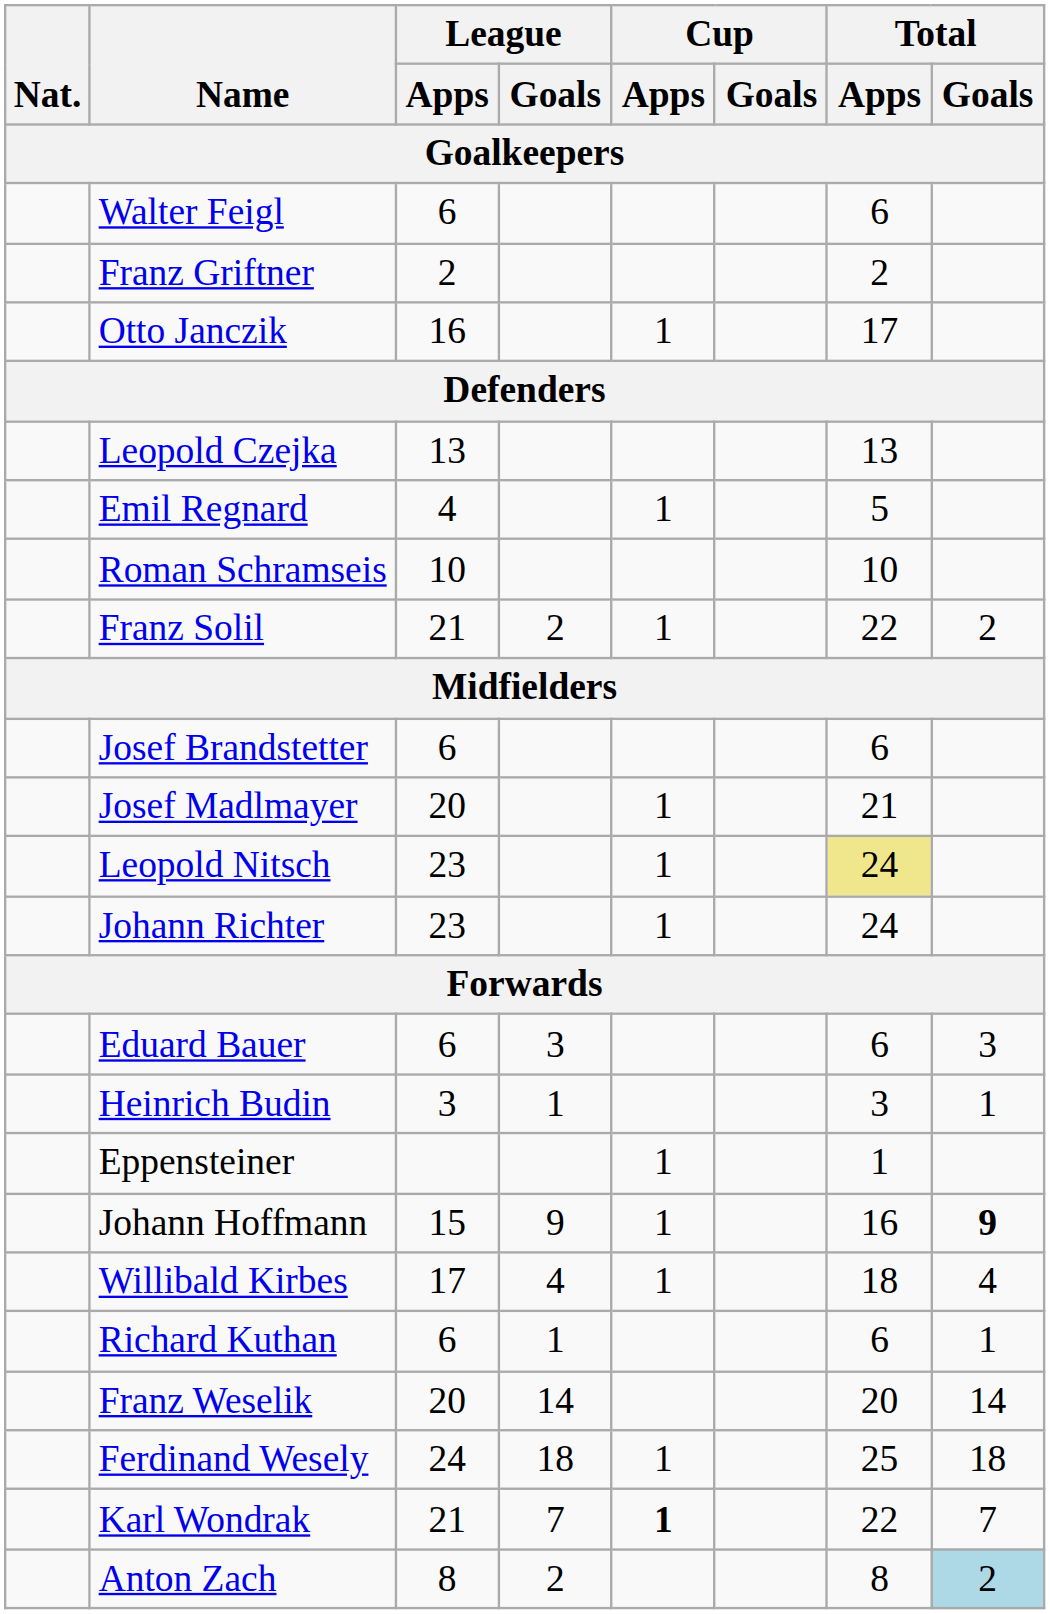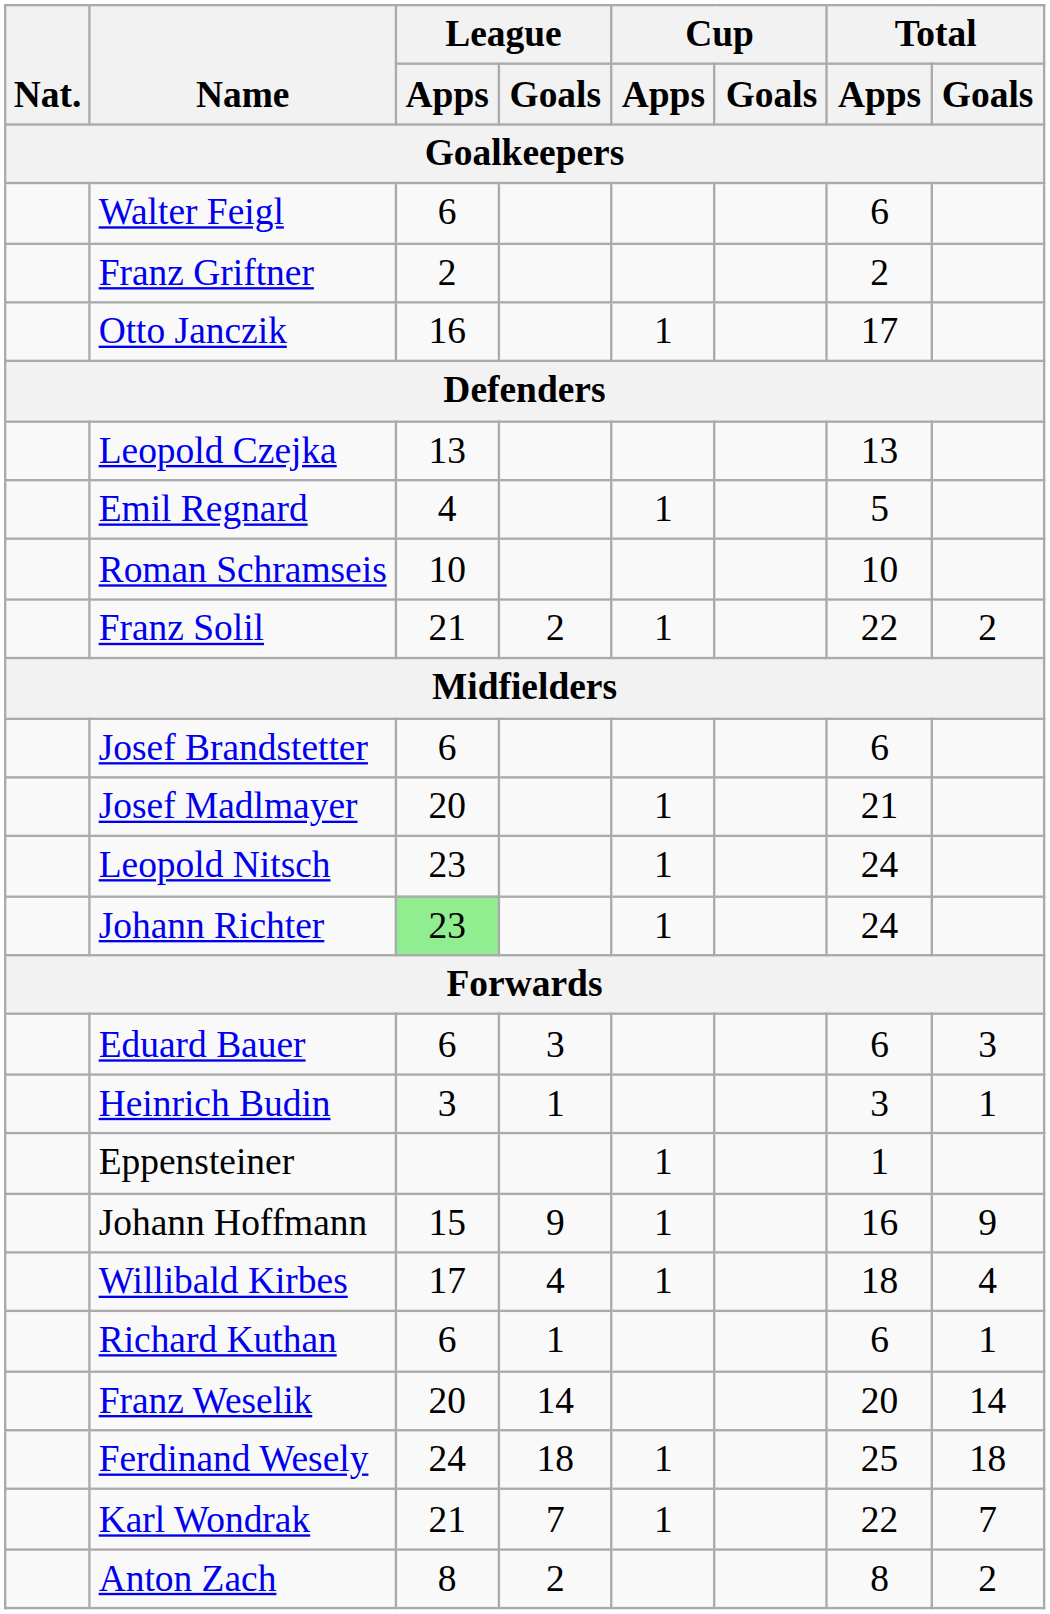Leopold Nitsch | Total / Apps: khaki background -> no background
Johann Richter | League / Apps: no background -> lightgreen background
Johann Hoffmann | Total / Goals: bold -> normal
Karl Wondrak | Cup / Apps: bold -> normal
Anton Zach | Total / Goals: lightblue background -> no background
